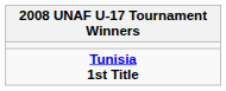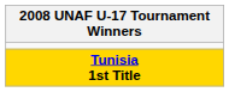row 3 | column 1: no background -> gold background
